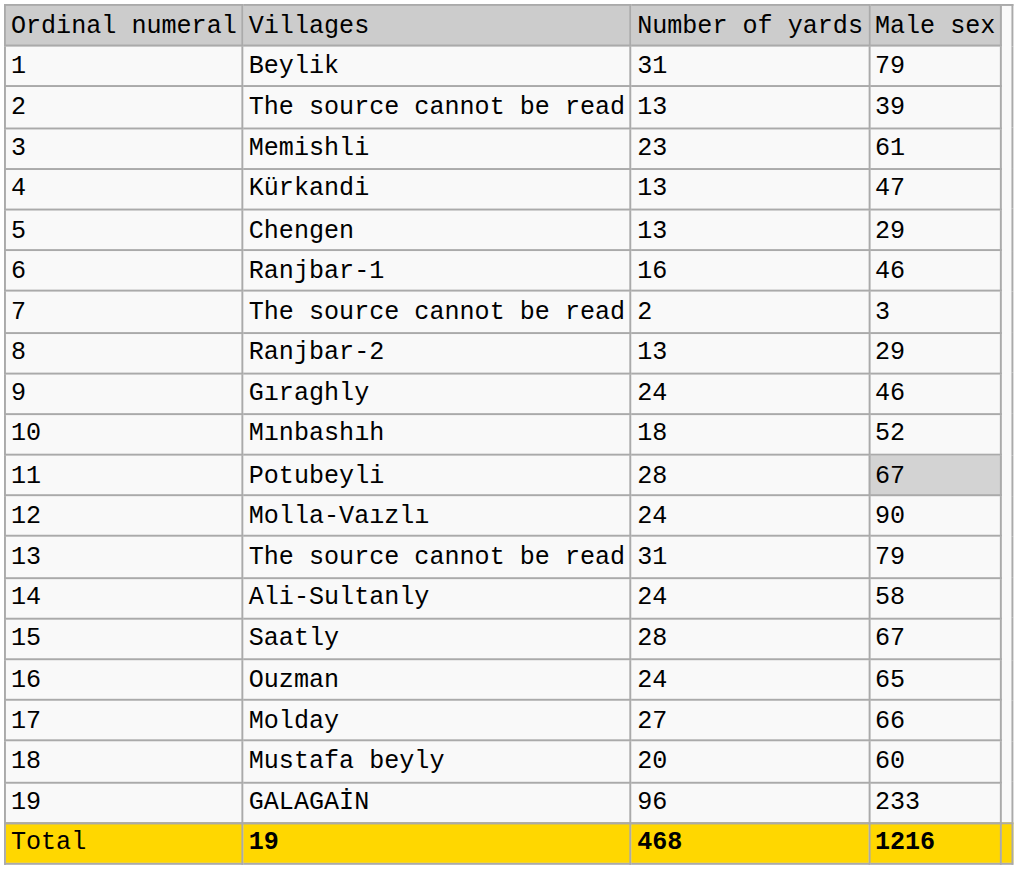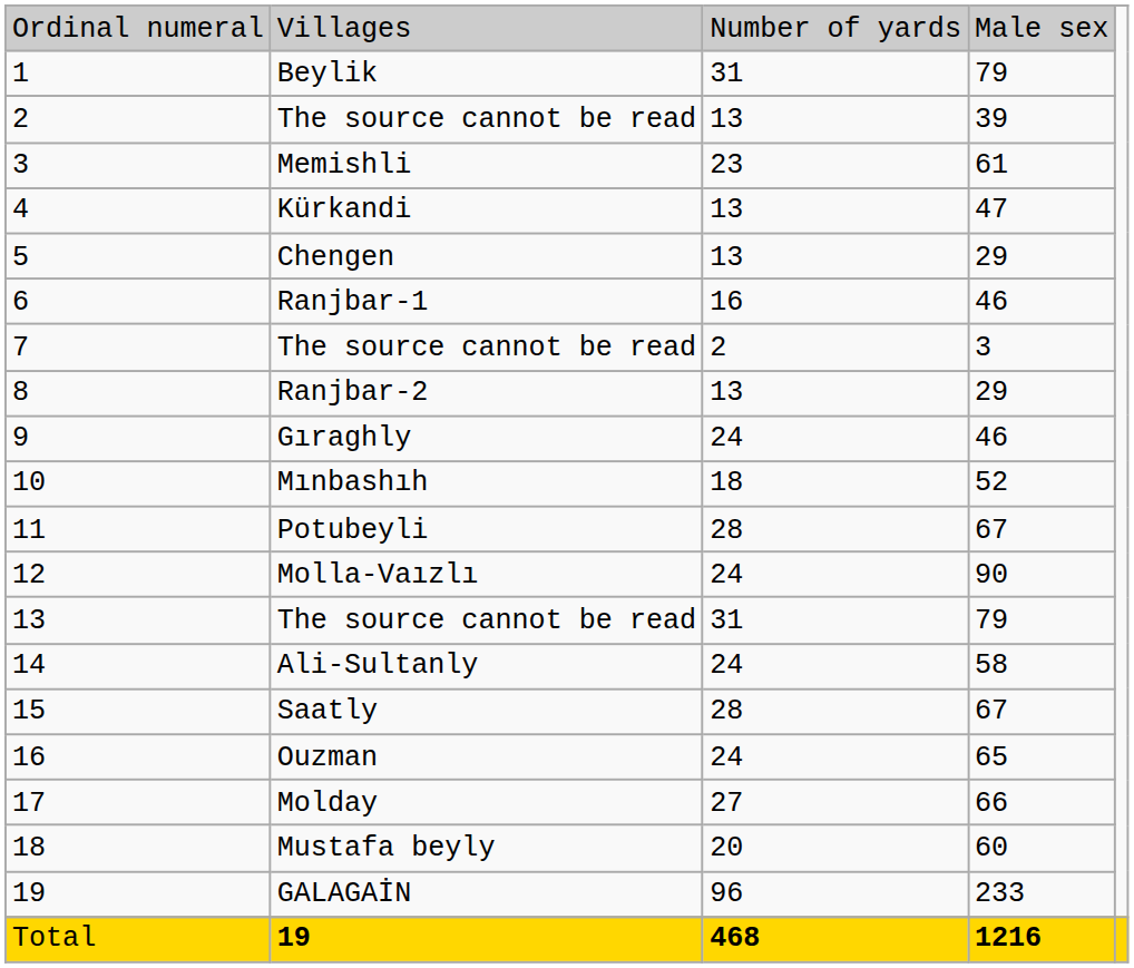Potubeyli | column 4: lightgrey background -> no background
